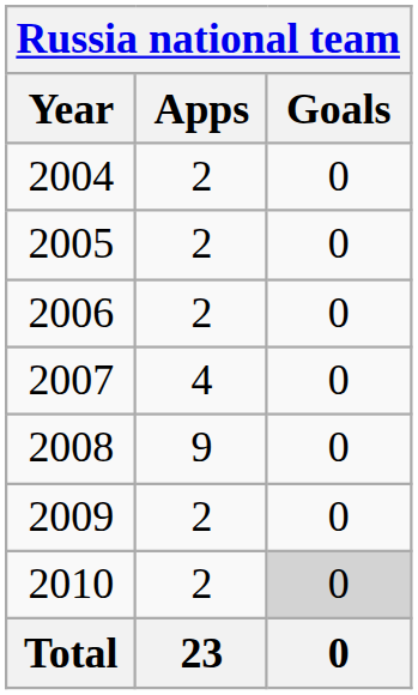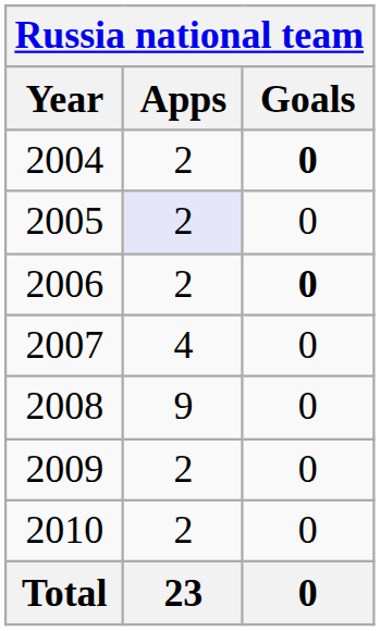2004 | Goals: normal -> bold
2005 | Apps: no background -> lavender background
2006 | Goals: normal -> bold
2010 | Goals: lightgrey background -> no background
